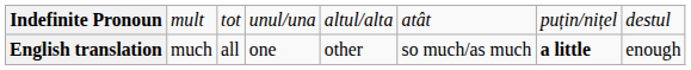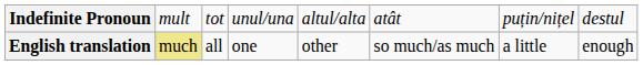row 2 | column 2: no background -> khaki background
row 2 | column 7: bold -> normal
